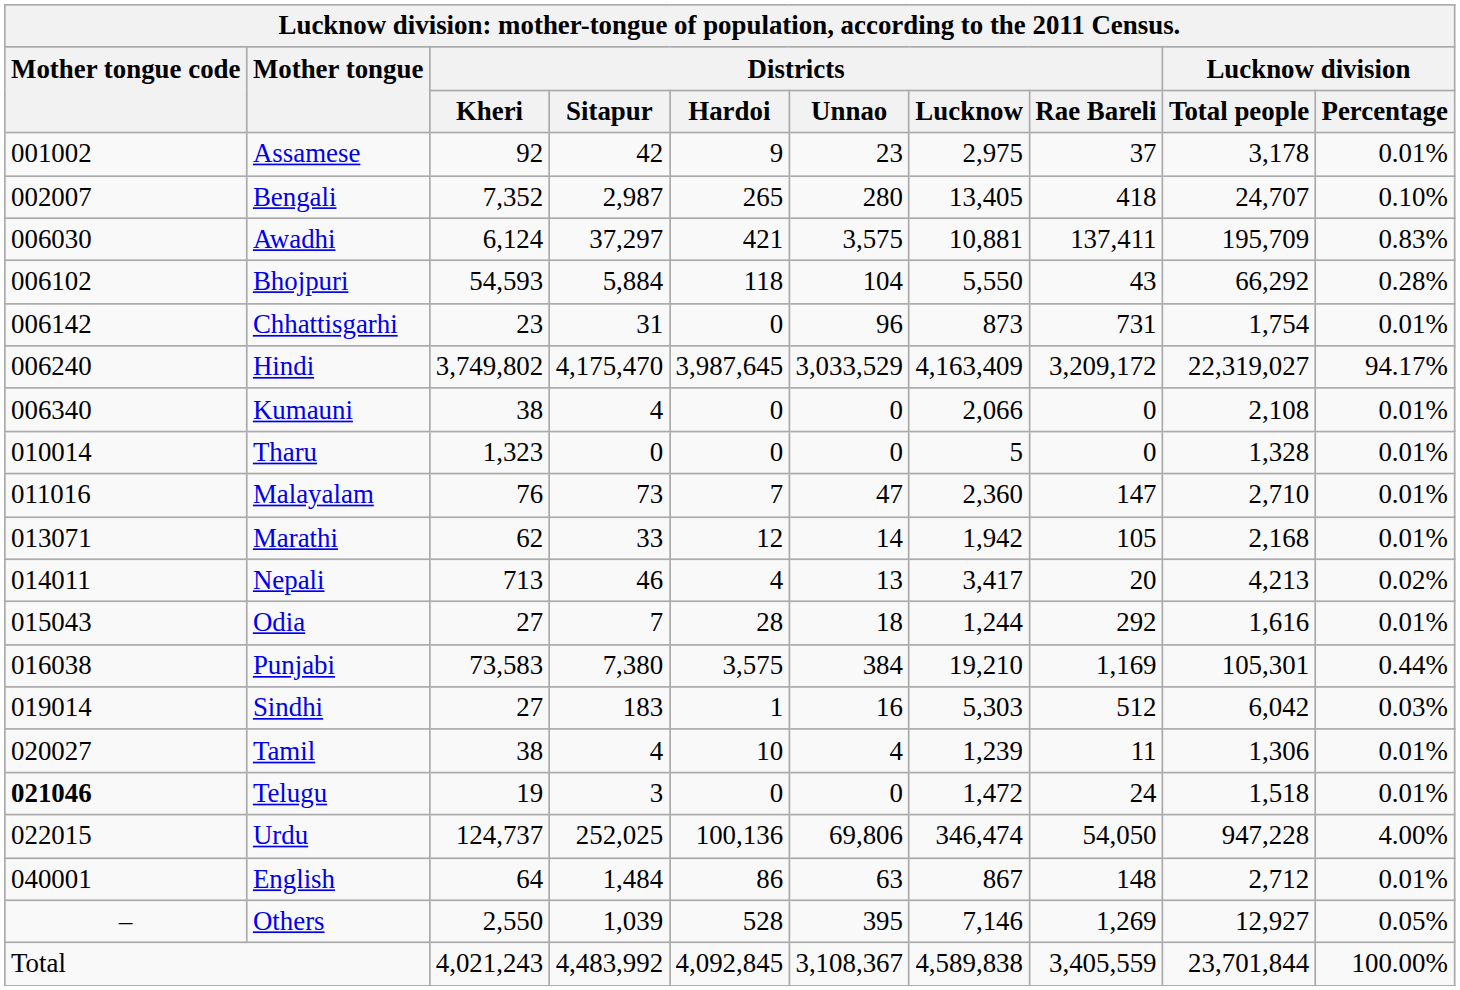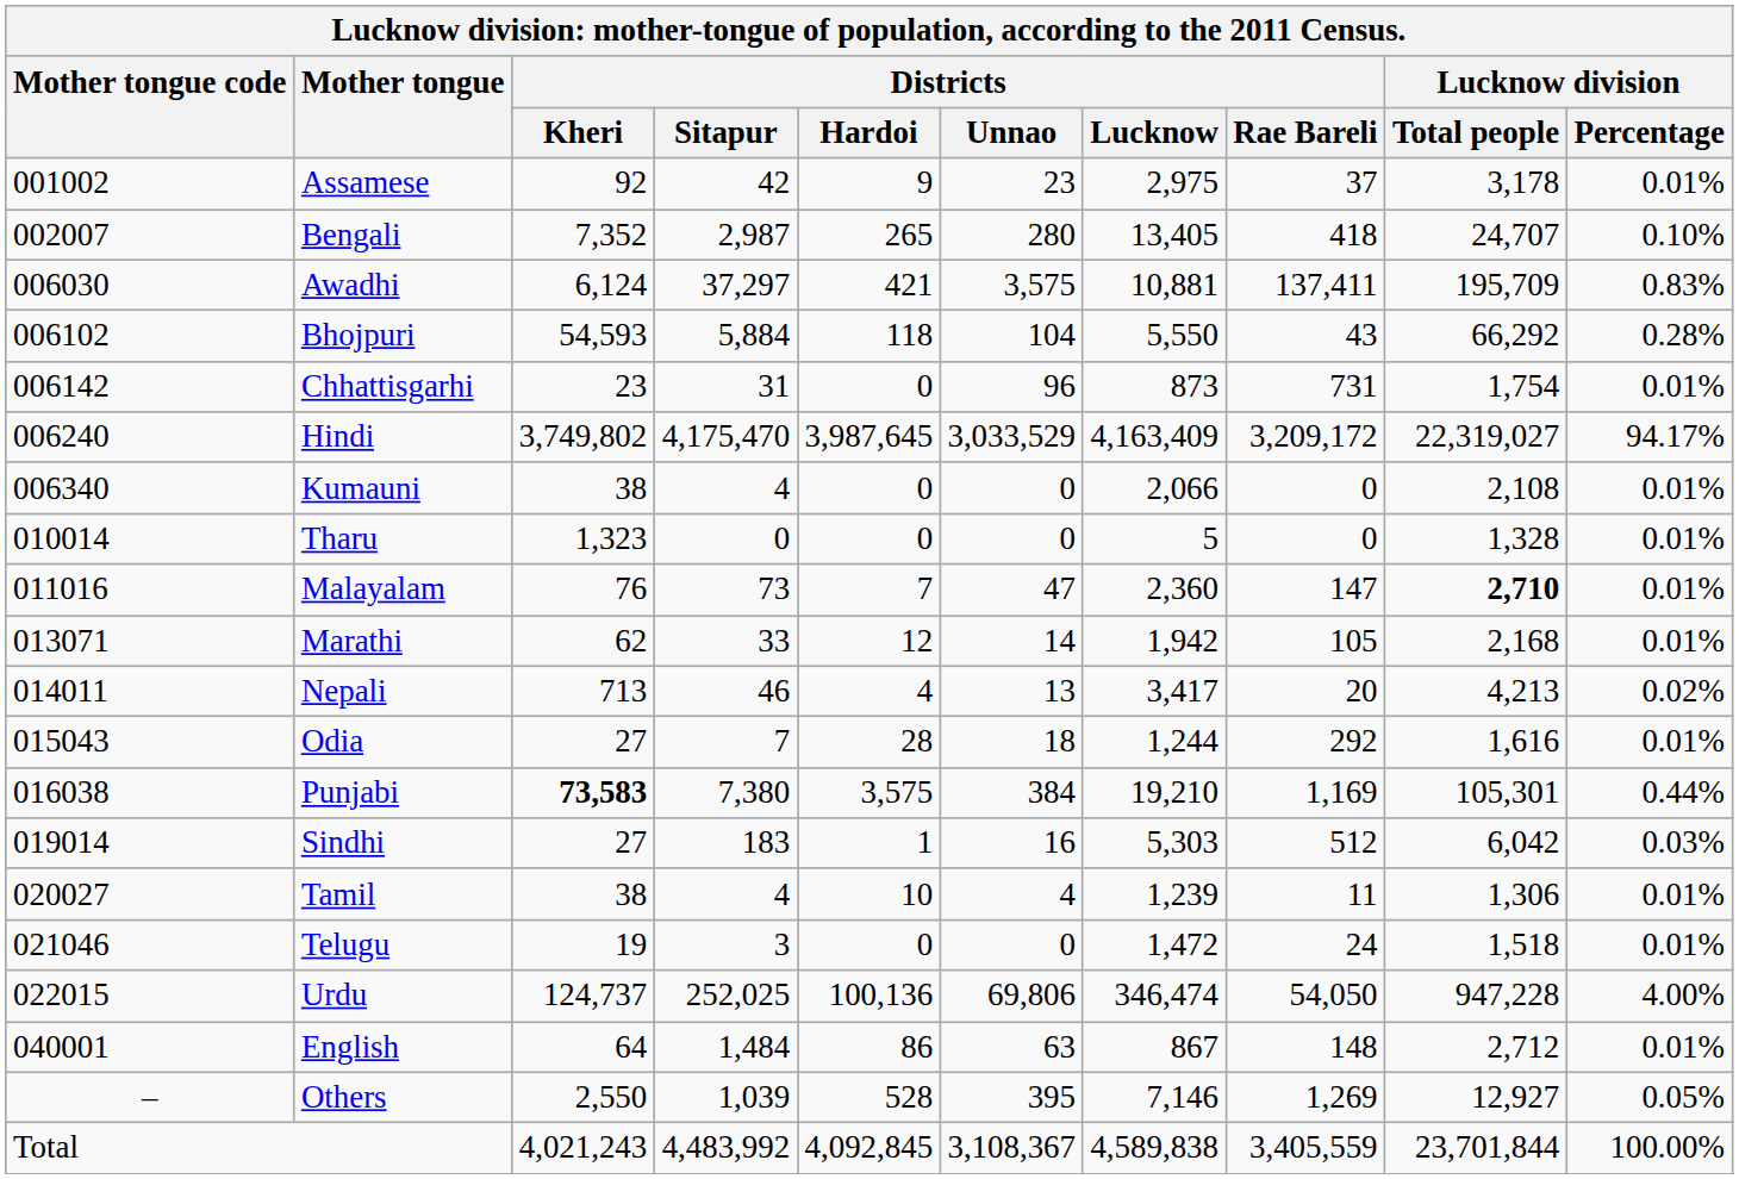Malayalam | Lucknow division / Total people: normal -> bold
Punjabi | Districts / Kheri: normal -> bold
Telugu | Mother tongue code: bold -> normal
